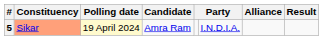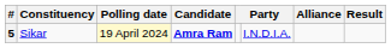5 | Constituency: lightsalmon background -> no background
5 | Candidate: normal -> bold
